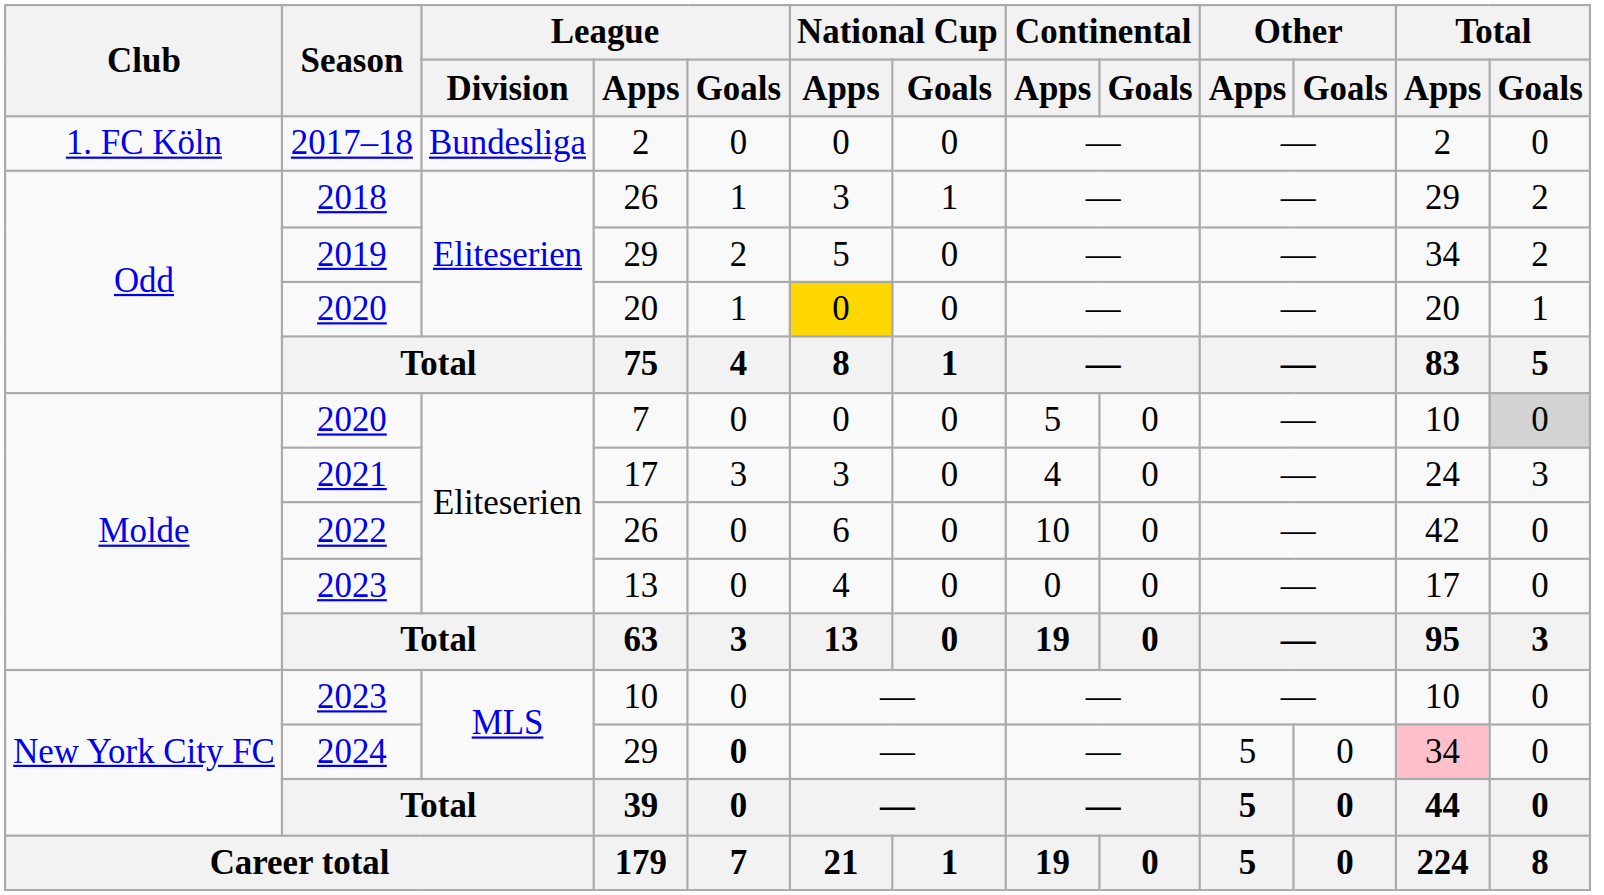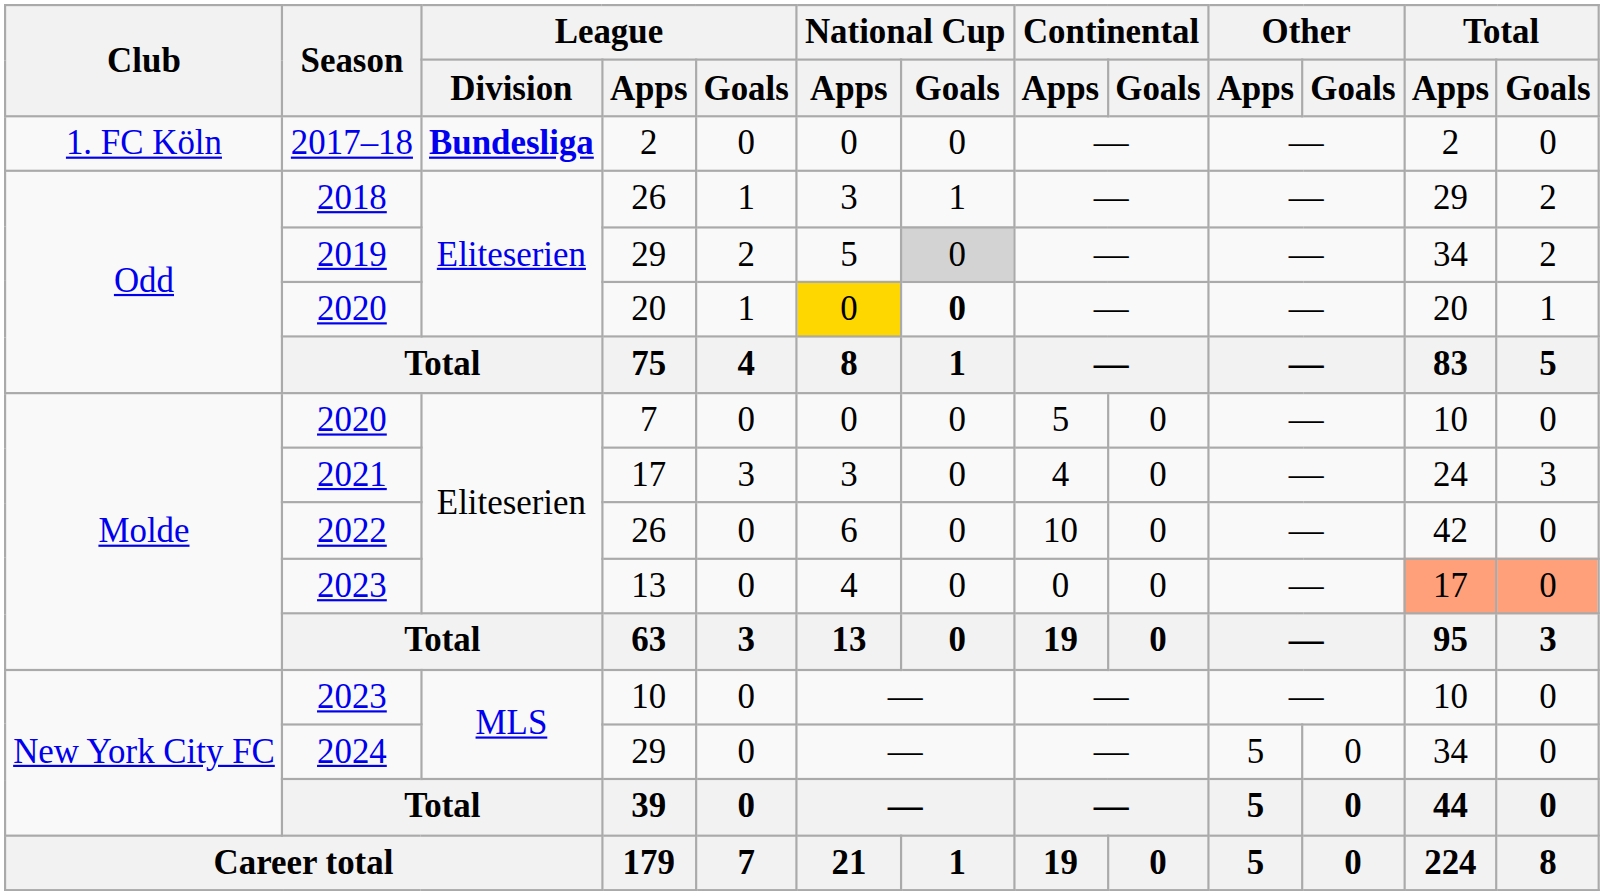2017–18 | League / Division: normal -> bold
2019 | National Cup / Goals: no background -> lightgrey background
2020 / 20 | National Cup / Goals: normal -> bold
2020 / 7 | Total / Goals: lightgrey background -> no background
2023 / 13 | Total / Apps: no background -> lightsalmon background
2023 / 13 | Total / Goals: no background -> lightsalmon background
2024 | League / Goals: bold -> normal
2024 | Total / Apps: pink background -> no background
